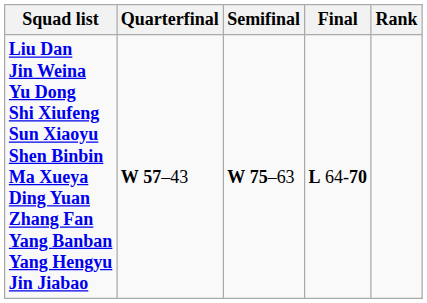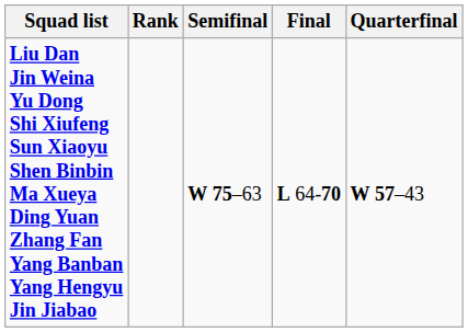columns swapped: Quarterfinal <-> Rank
